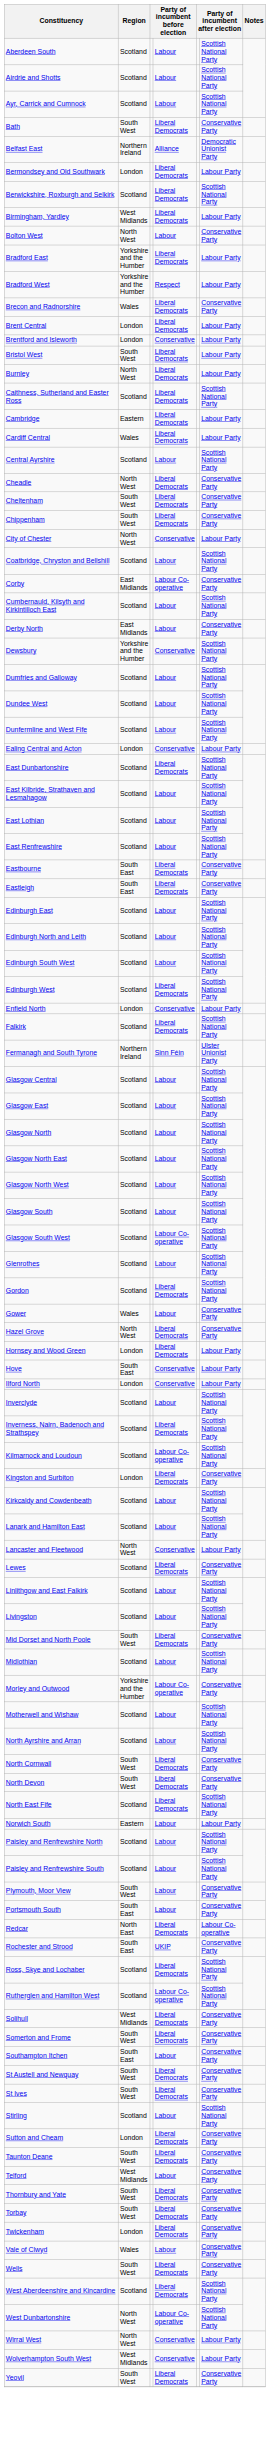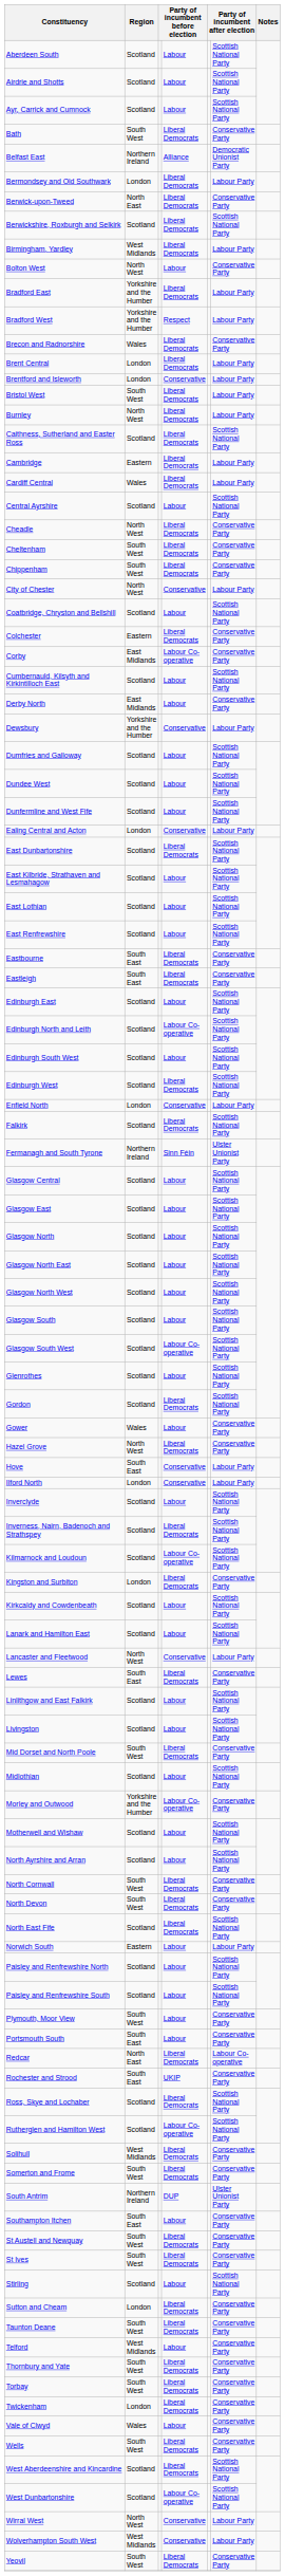+ row: Berwick-upon-Tweed | North East | Liberal Democrats | Conservative Party
+ row: Colchester | Eastern | Liberal Democrats | Conservative Party
Dewsbury | column 6: Scottish National Party -> Labour Party
Edinburgh North and Leith | column 4: Labour -> Labour Co-operative
- row: Hornsey and Wood Green | London | Liberal Democrats | Labour Party
Lewes | Region: Scotland -> South East
+ row: South Antrim | Northern Ireland | DUP | Ulster Unionist Party
West Dunbartonshire | Region: North West -> Scotland
